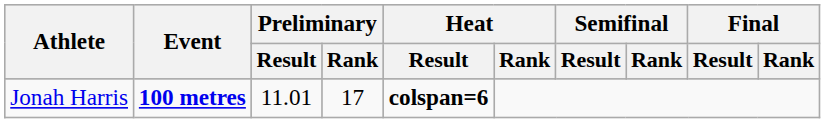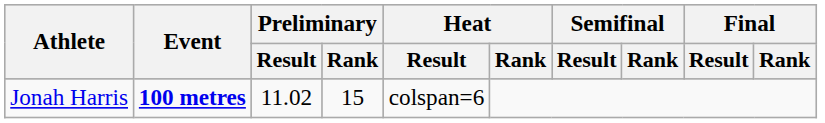Jonah Harris | Preliminary / Result: 11.01 -> 11.02
Jonah Harris | Preliminary / Rank: 17 -> 15
Jonah Harris | Heat / Result: bold -> normal
